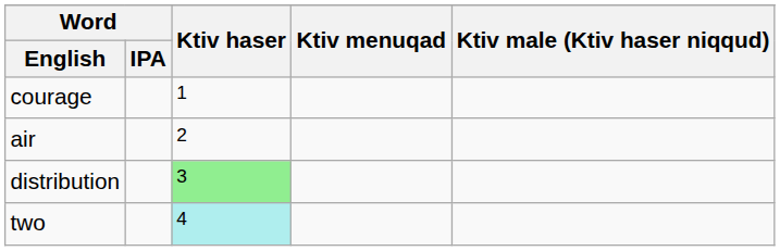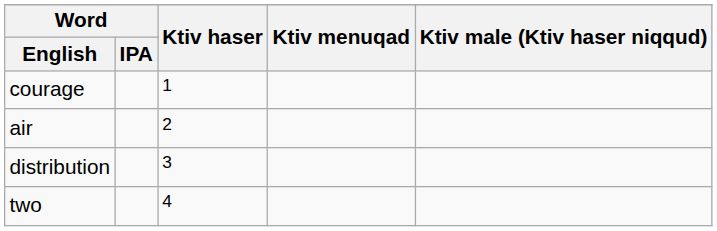distribution | Ktiv haser: lightgreen background -> no background
two | Ktiv haser: paleturquoise background -> no background
